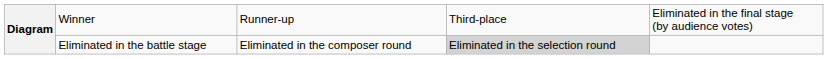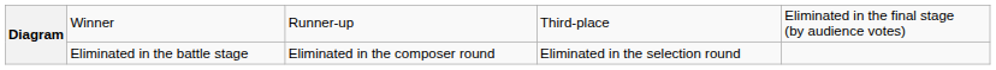Diagram / Eliminated in the battle stage | column 4: lightgrey background -> no background
